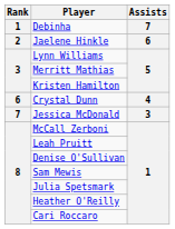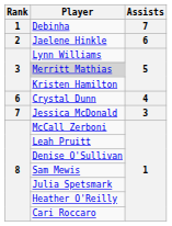Merritt Mathias | Player: no background -> lightgrey background
